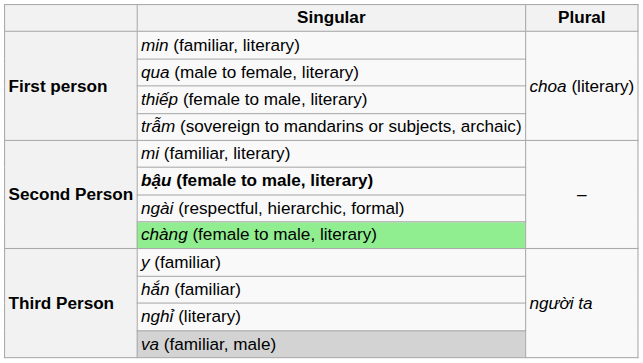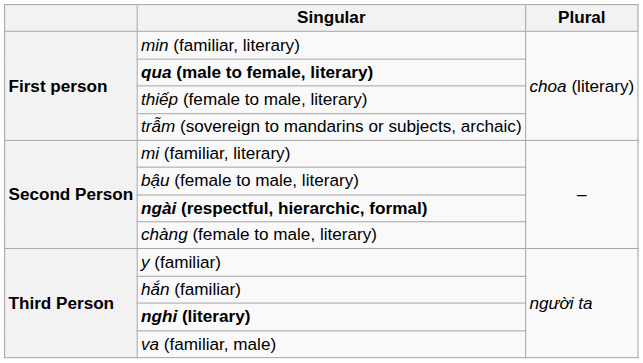qua (male to female, literary) | Singular: normal -> bold
bậu (female to male, literary) | Singular: bold -> normal
ngài (respectful, hierarchic, formal) | Singular: normal -> bold
chàng (female to male, literary) | Singular: lightgreen background -> no background
nghỉ (literary) | Singular: normal -> bold
va (familiar, male) | Singular: lightgrey background -> no background
